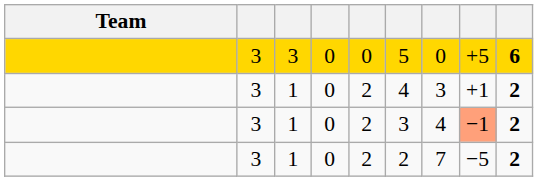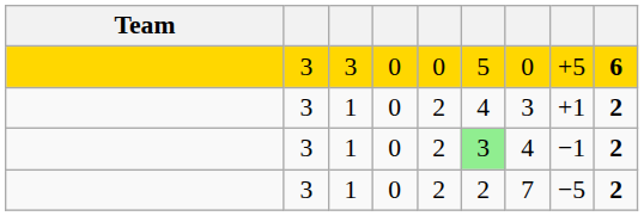row 4 | column 6: no background -> lightgreen background
row 4 | column 8: lightsalmon background -> no background
